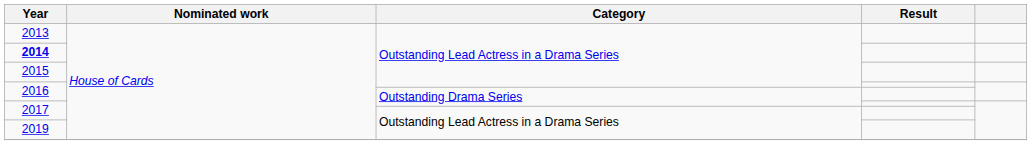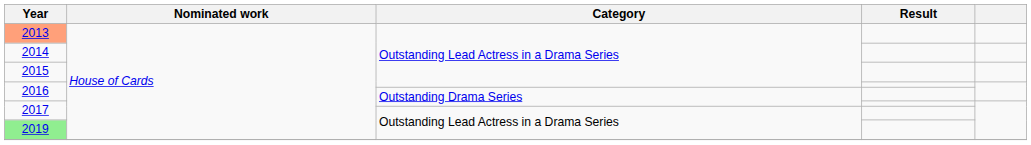2013 | Year: no background -> lightsalmon background
2014 | Year: bold -> normal
2019 | Year: no background -> lightgreen background
